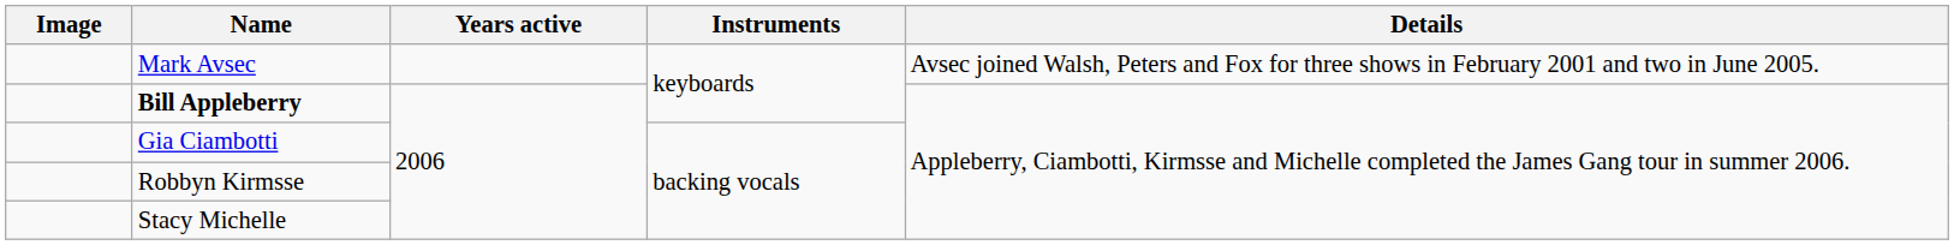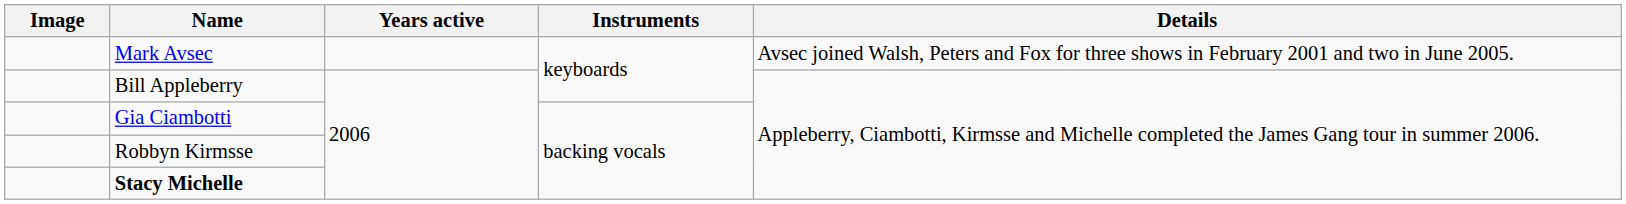Bill Appleberry | Name: bold -> normal
Stacy Michelle | Name: normal -> bold
